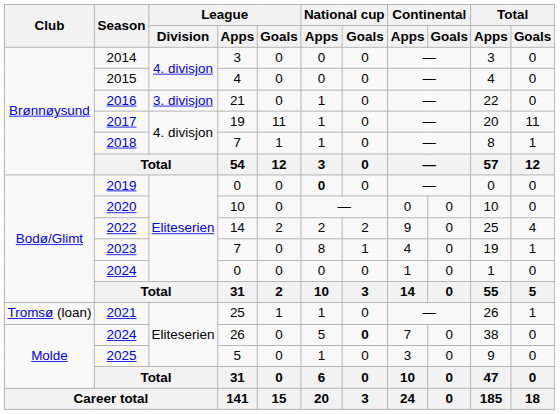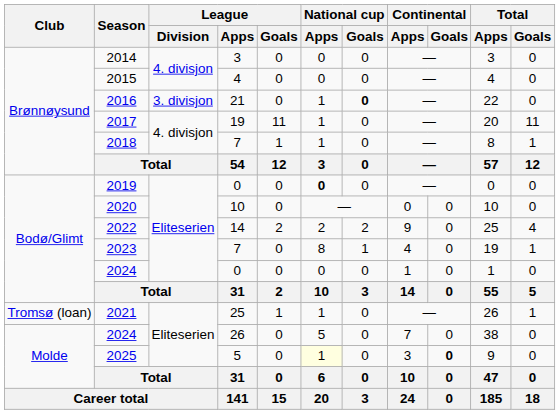2016 | National cup / Goals: normal -> bold
2024 / 26 | National cup / Goals: bold -> normal
2025 | National cup / Apps: no background -> lightyellow background
2025 | Continental / Goals: normal -> bold
